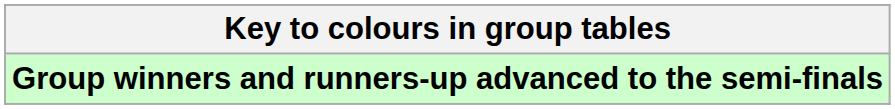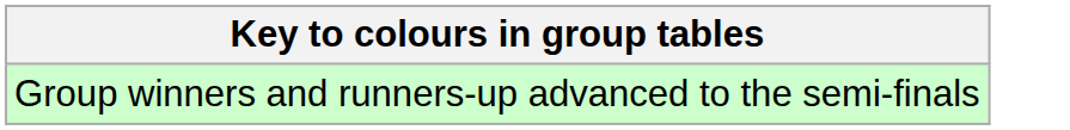Group winners and runners-up advanced to the semi-finals | column 1: bold -> normal
